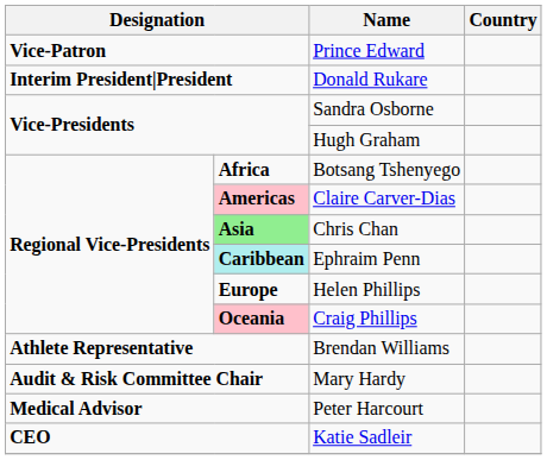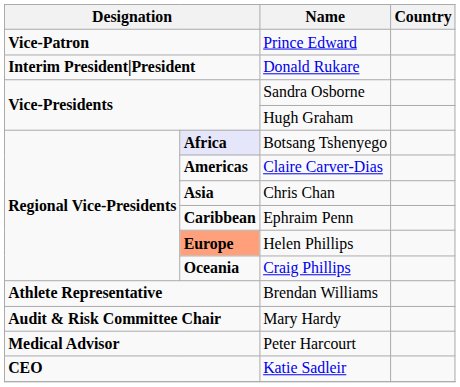Botsang Tshenyego | column 2: no background -> lavender background
Claire Carver-Dias | column 2: pink background -> no background
Chris Chan | column 2: lightgreen background -> no background
Ephraim Penn | column 2: paleturquoise background -> no background
Helen Phillips | column 2: no background -> lightsalmon background
Craig Phillips | column 2: pink background -> no background
